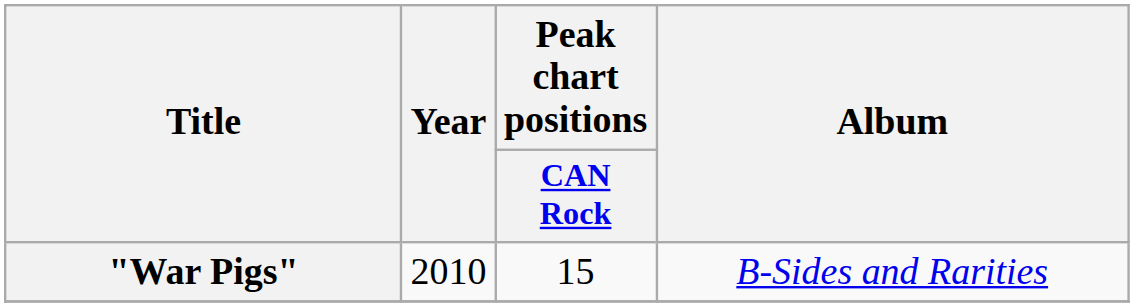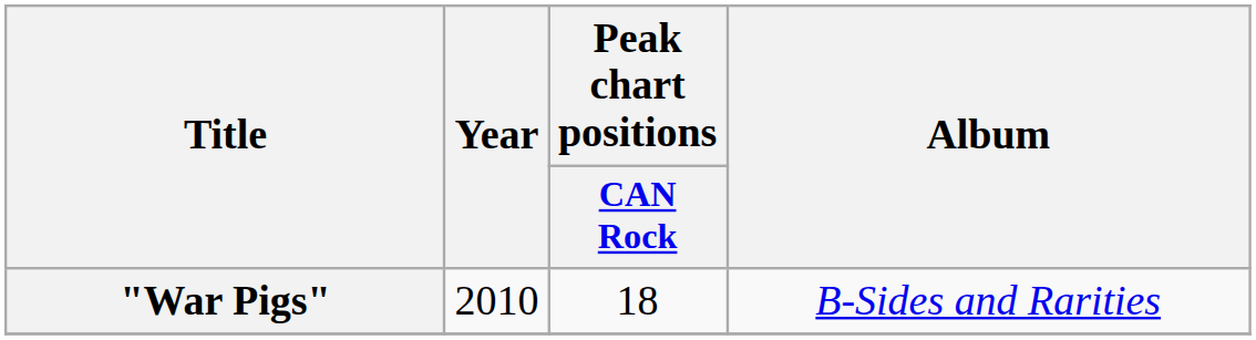"War Pigs" | Peak chart positions / CAN Rock: 15 -> 18
